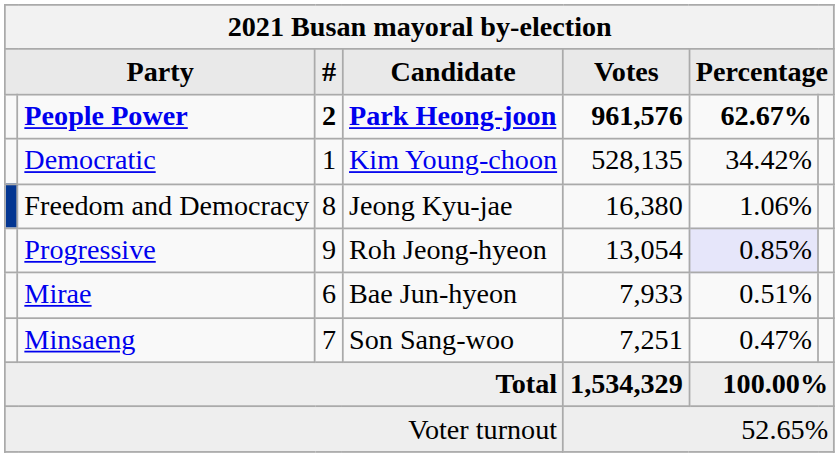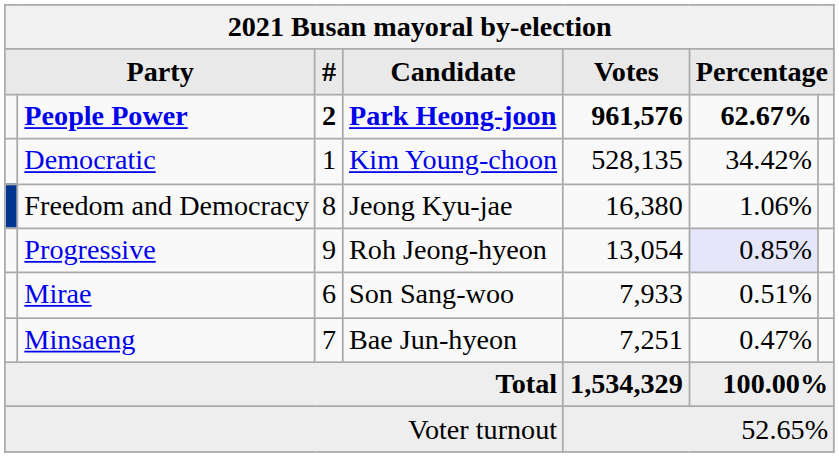Mirae | Candidate: Bae Jun-hyeon -> Son Sang-woo
Minsaeng | Candidate: Son Sang-woo -> Bae Jun-hyeon
